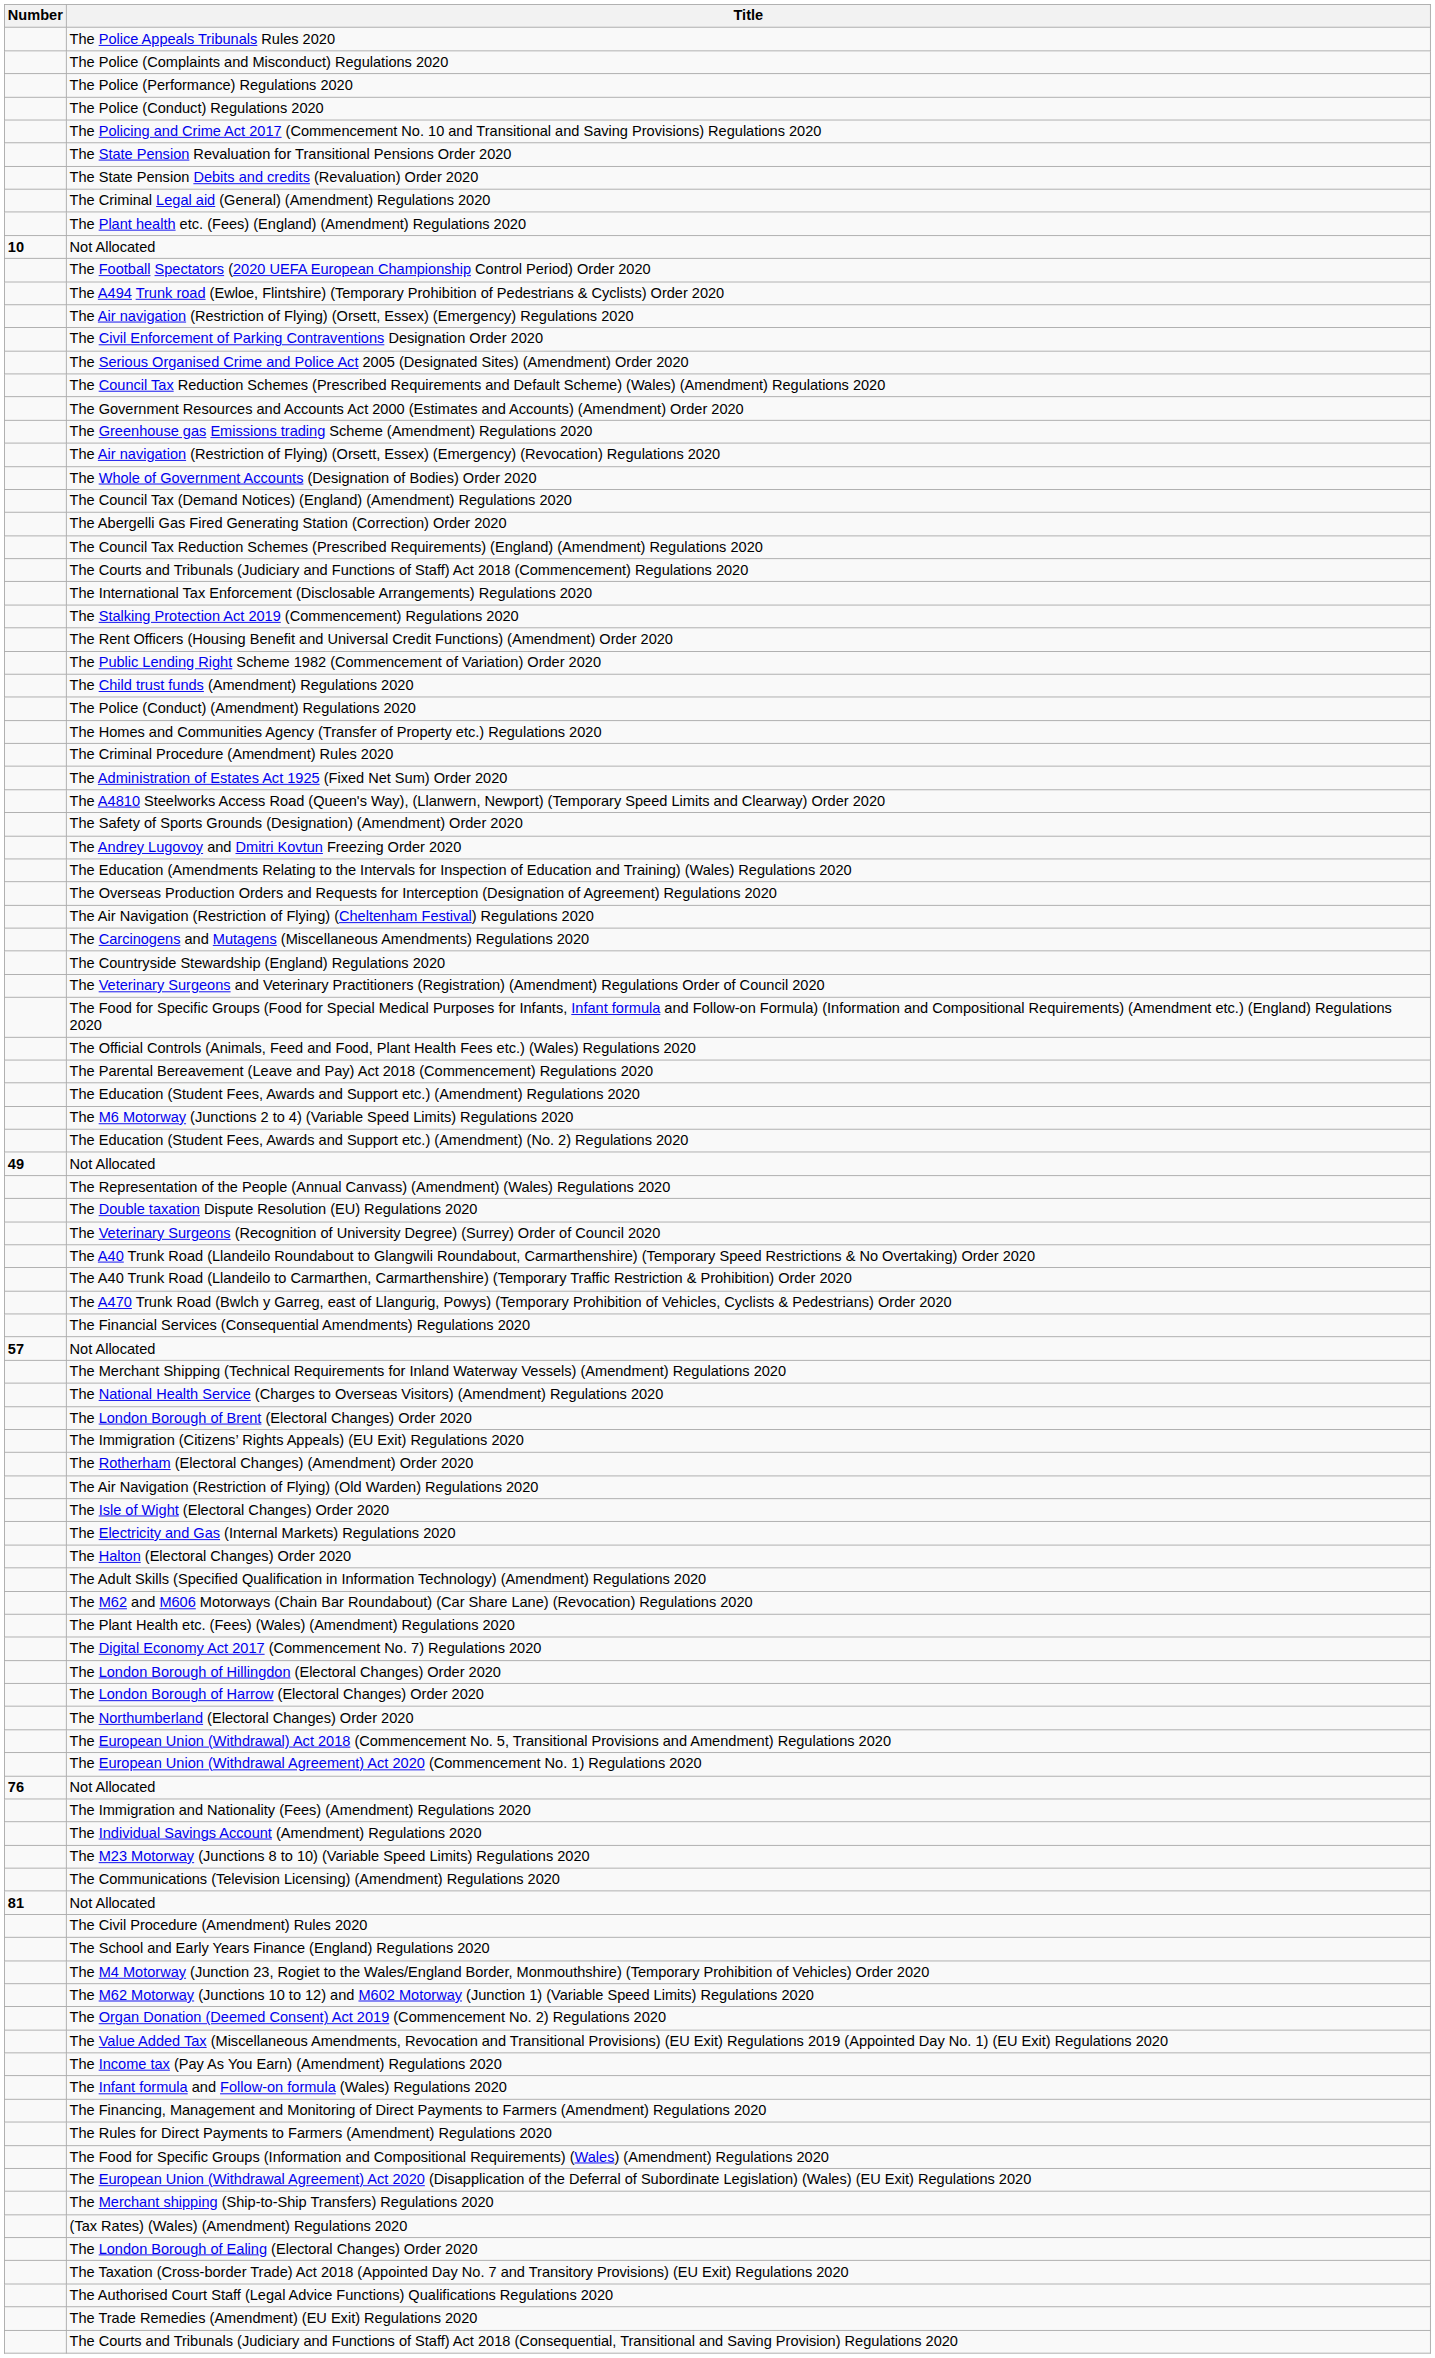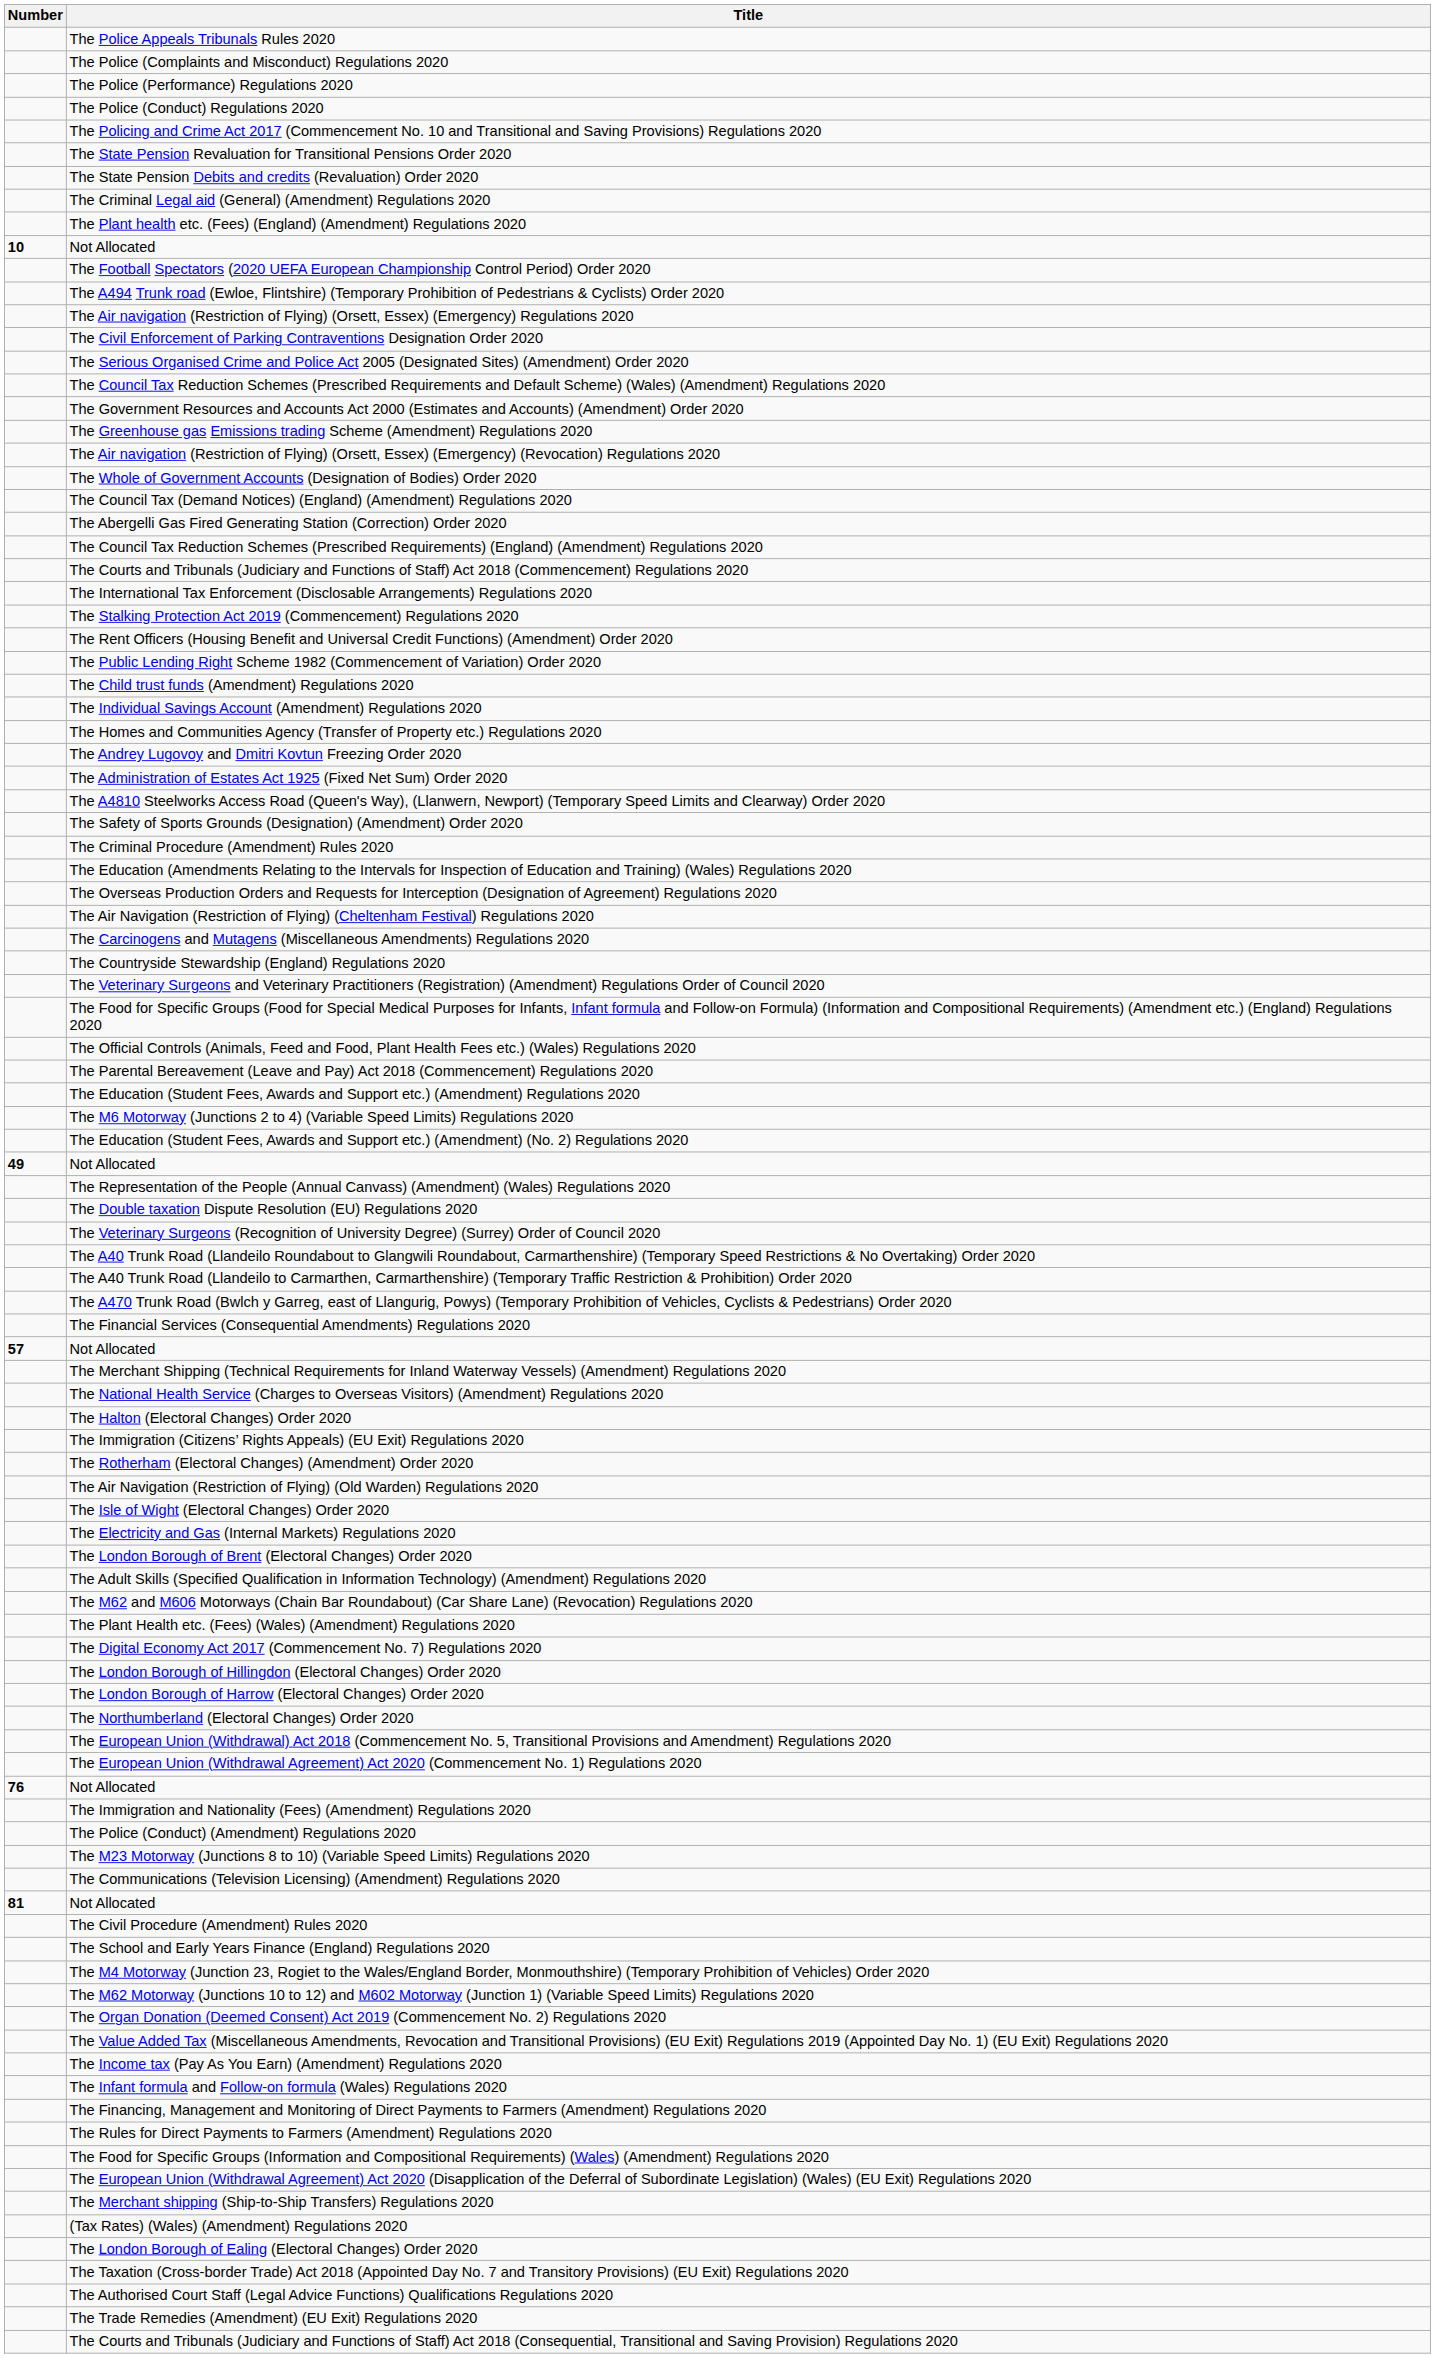row 31 | Title: The Police (Conduct) (Amendment) Regulations 2020 -> The Individual Savings Account (Amendment) Regulations 2020
row 33 | Title: The Criminal Procedure (Amendment) Rules 2020 -> The Andrey Lugovoy and Dmitri Kovtun Freezing Order 2020
row 37 | Title: The Andrey Lugovoy and Dmitri Kovtun Freezing Order 2020 -> The Criminal Procedure (Amendment) Rules 2020
row 61 | Title: The London Borough of Brent (Electoral Changes) Order 2020 -> The Halton (Electoral Changes) Order 2020
row 67 | Title: The Halton (Electoral Changes) Order 2020 -> The London Borough of Brent (Electoral Changes) Order 2020
row 79 | Title: The Individual Savings Account (Amendment) Regulations 2020 -> The Police (Conduct) (Amendment) Regulations 2020
